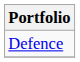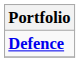row 2 | column 1: normal -> bold
